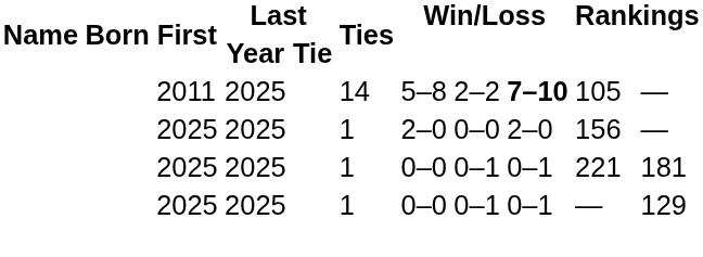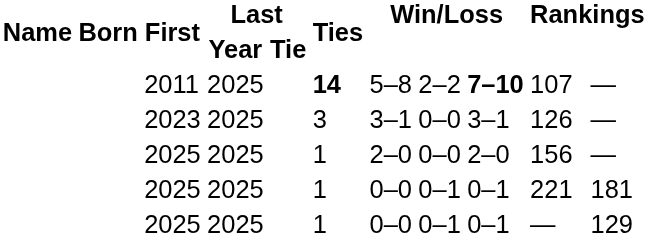2011 | Ties: normal -> bold
2011 | column 10: 105 -> 107
+ row: 2023 | 2025 | 3 | 3–1 | 0–0 | 3–1 | 126 | —
